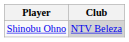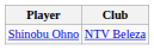Shinobu Ohno | Club: lightgrey background -> no background
